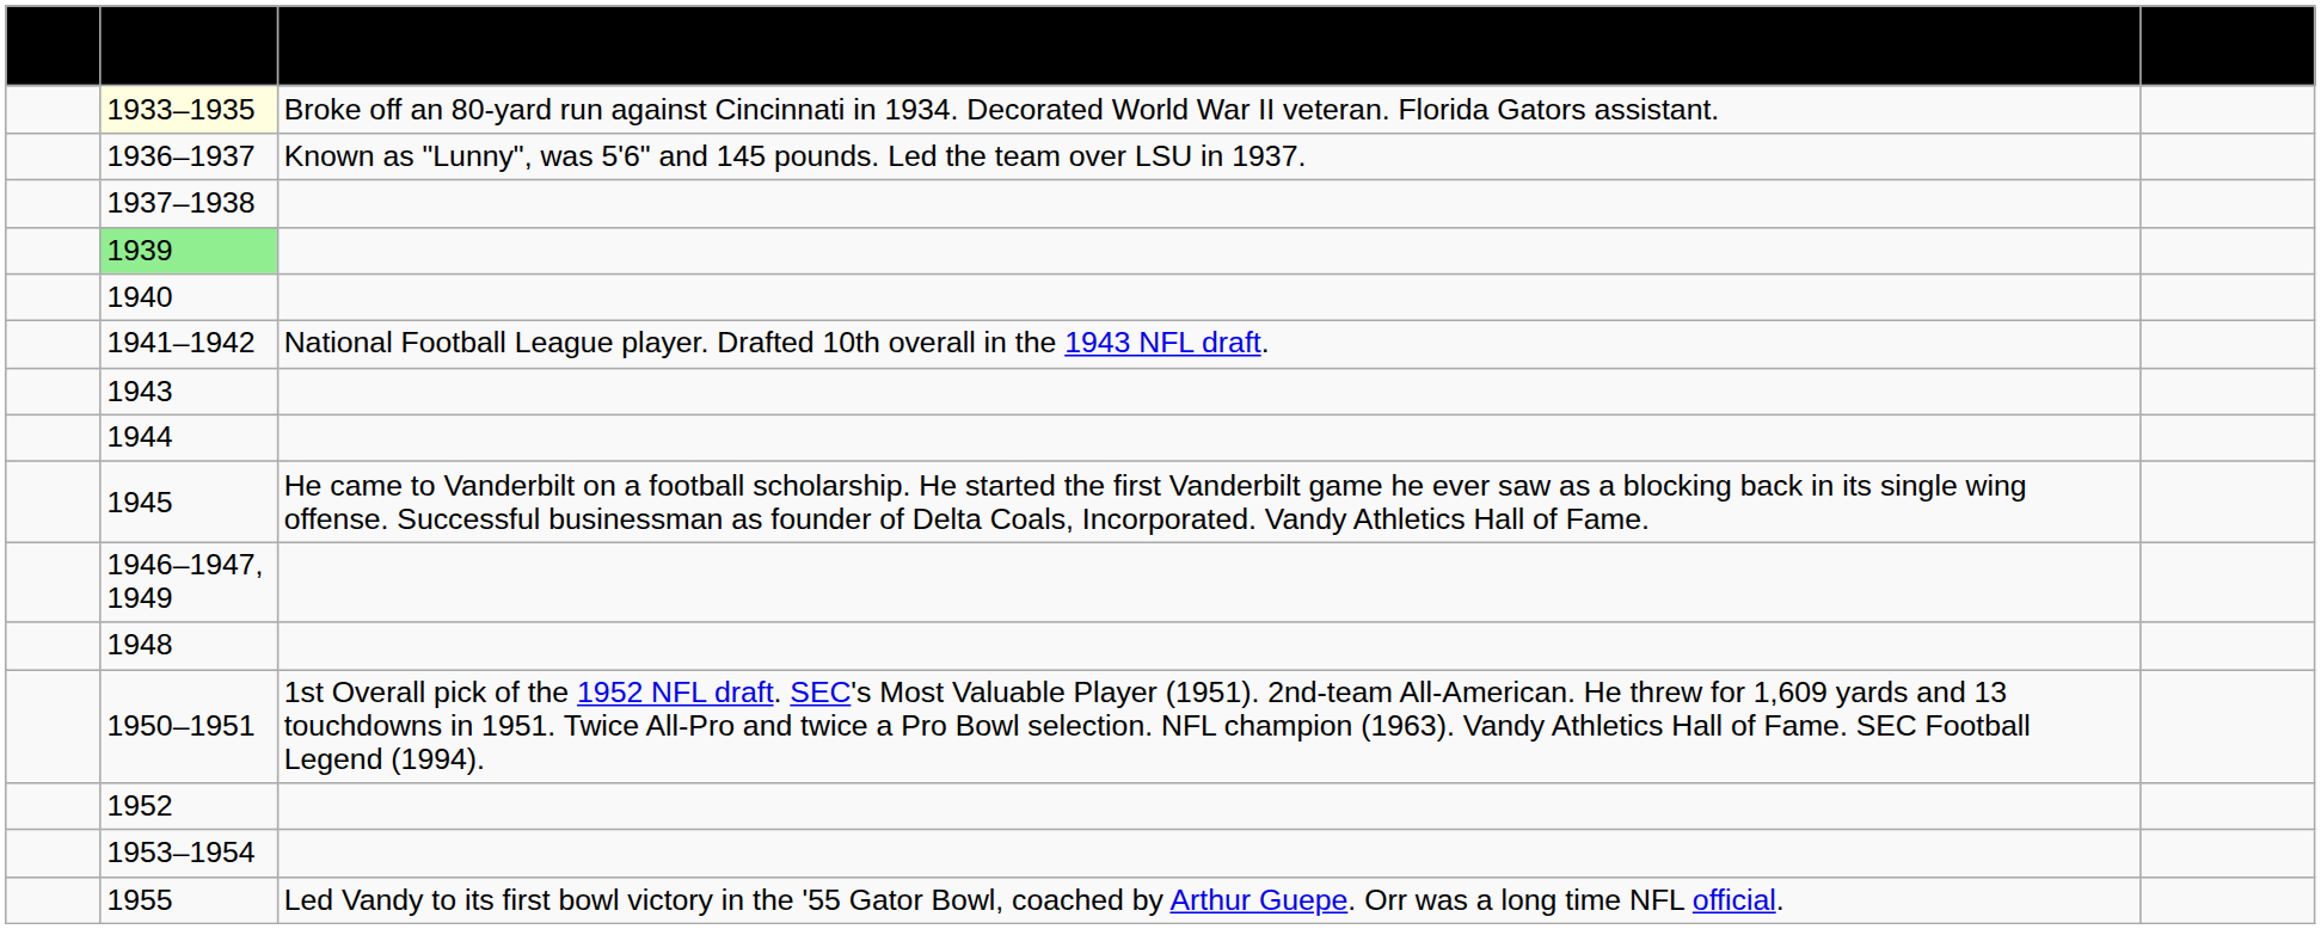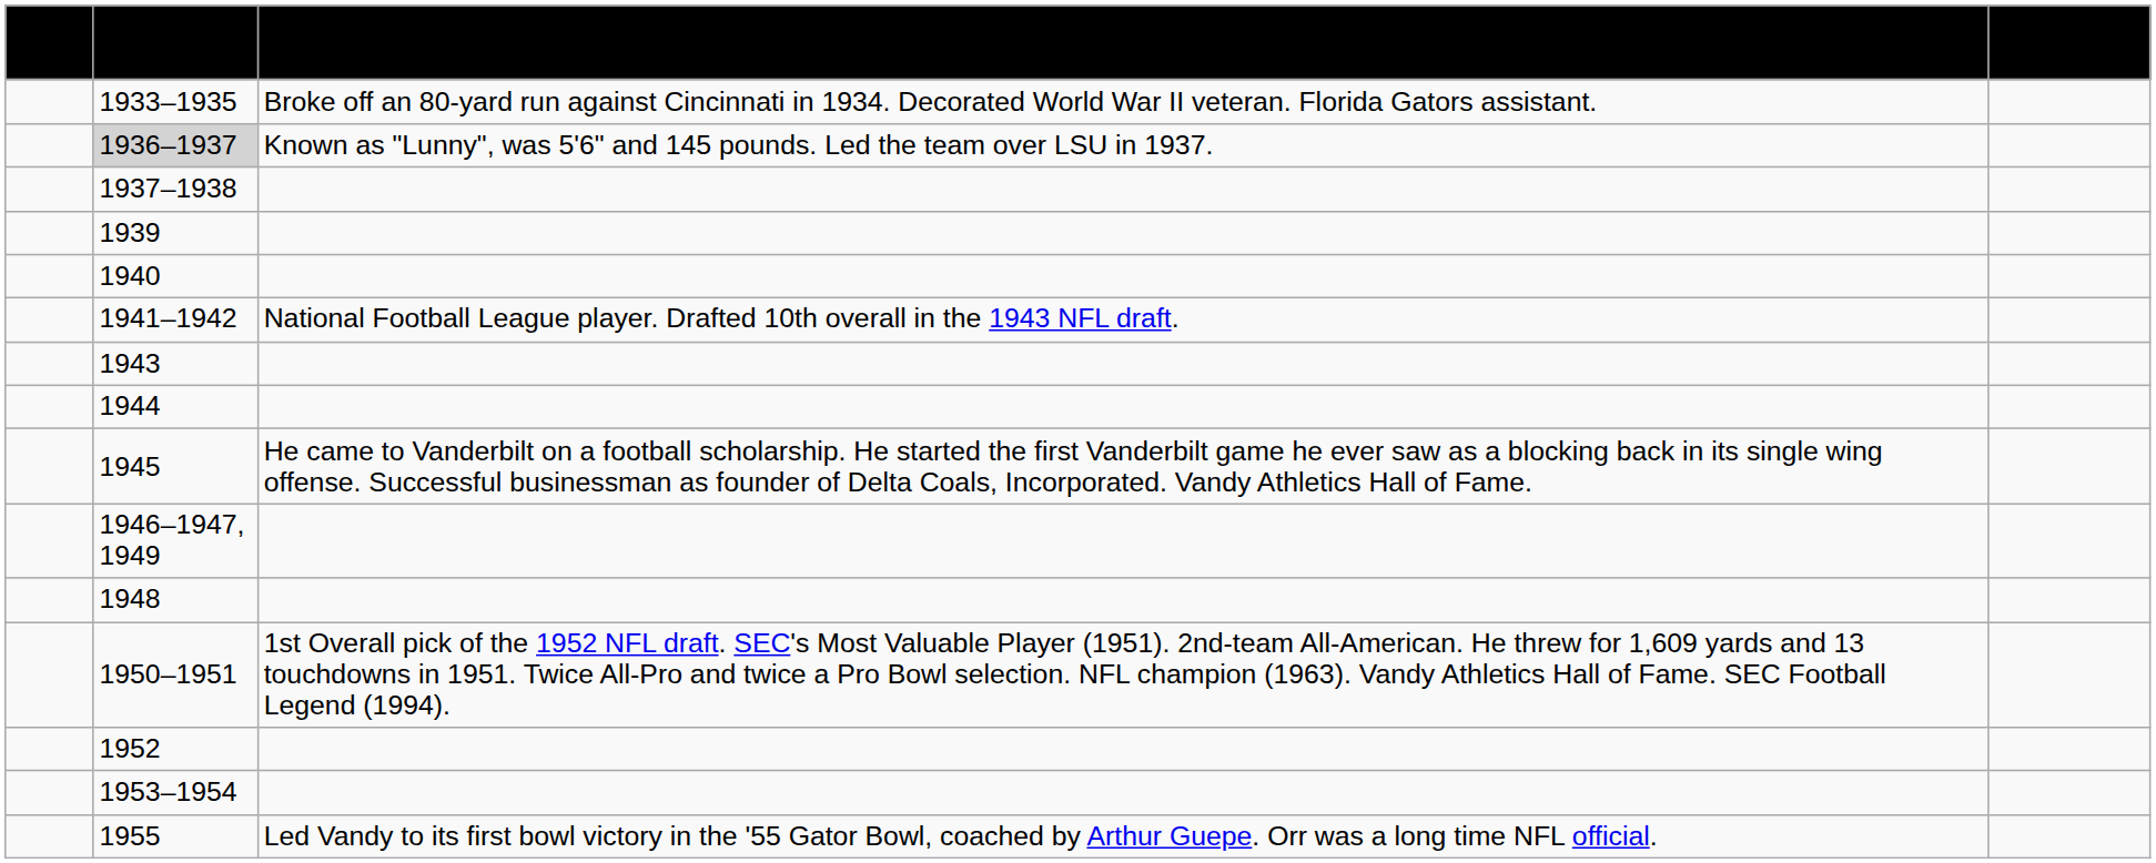1933–1935 | Years Started: lightyellow background -> no background
1936–1937 | Years Started: no background -> lightgrey background
1939 | Years Started: lightgreen background -> no background
